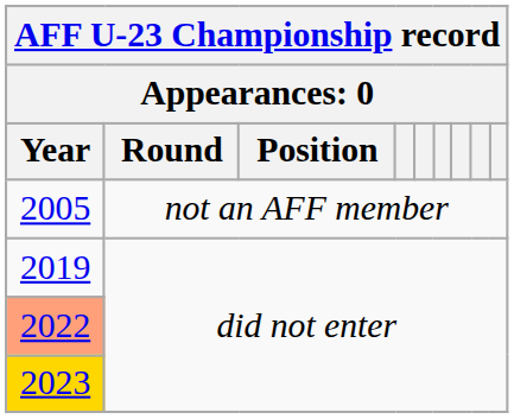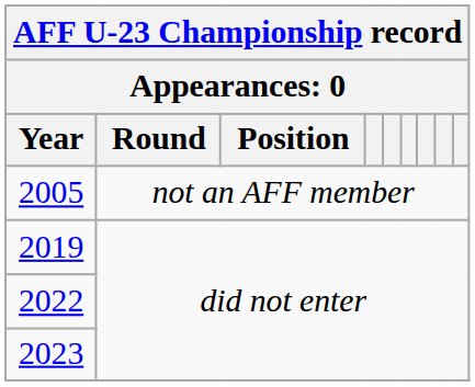2022 | Year: lightsalmon background -> no background
2023 | Year: gold background -> no background
